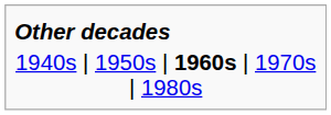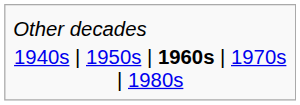row 1 | column 1: bold -> normal
